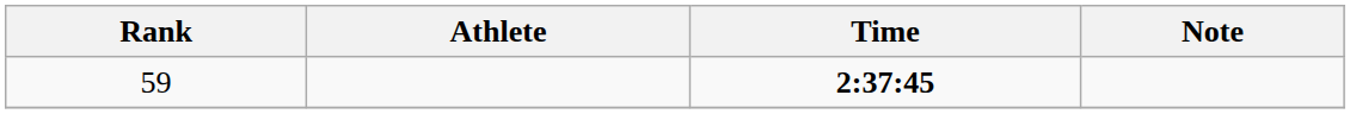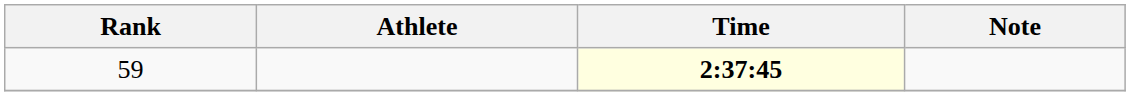59 | Time: no background -> lightyellow background
